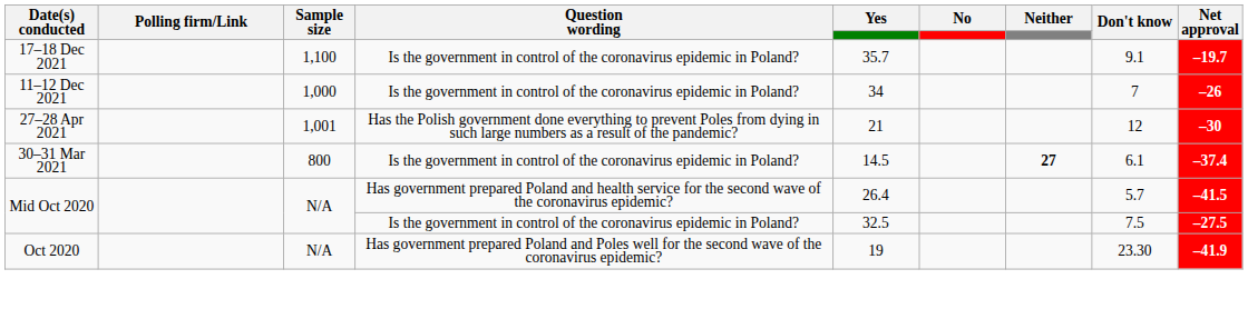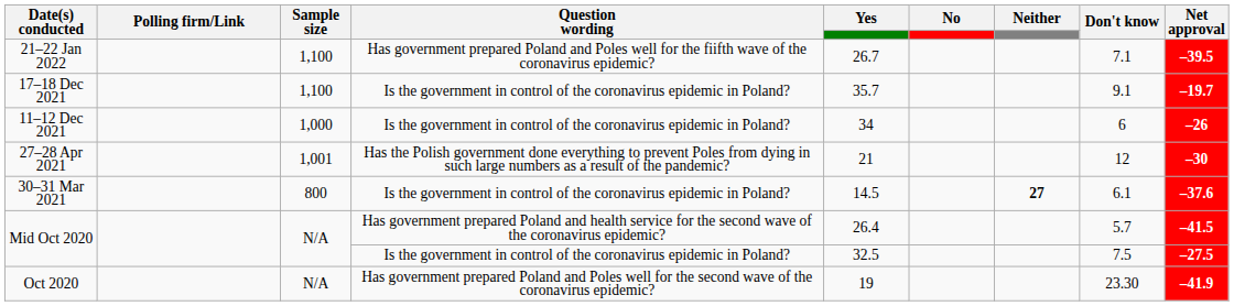+ row: 21–22 Jan 2022 | 1,100 | Has government prepared Poland and Poles well for the fiifth wave of the coronavirus epidemic? | 26.7 | 7.1 | –39.5
11–12 Dec 2021 | Don't know: 7 -> 6
30–31 Mar 2021 | Net approval: –37.4 -> –37.6
